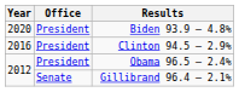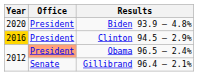Clinton 94.5 – 2.9% | Year: no background -> gold background
Obama 96.5 – 2.4% | Office: no background -> lightsalmon background
